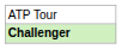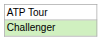row 2 | column 1: bold -> normal
